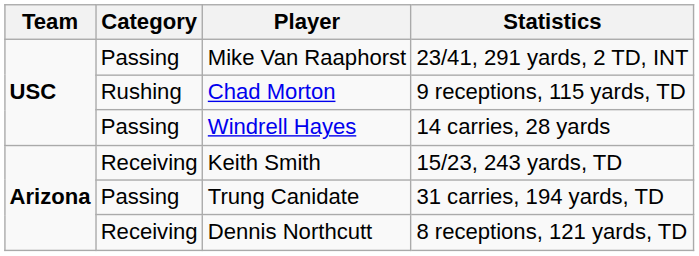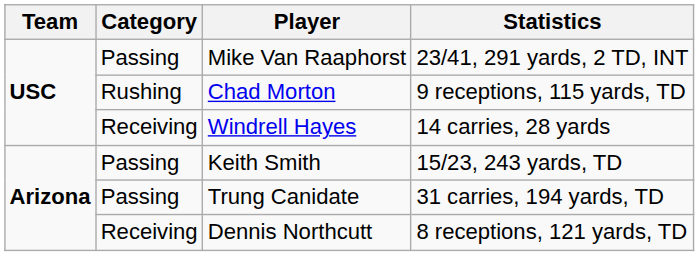Windrell Hayes | Category: Passing -> Receiving
Keith Smith | Category: Receiving -> Passing
